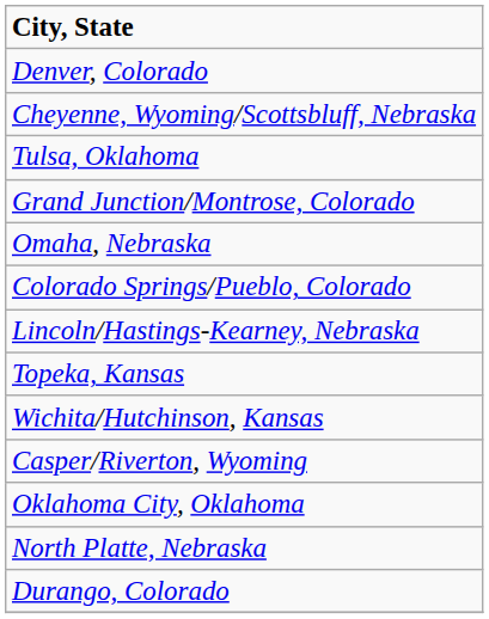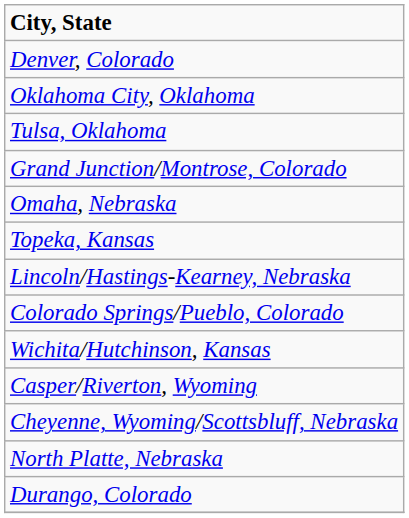row 3 | column 1: Cheyenne, Wyoming/Scottsbluff, Nebraska -> Oklahoma City, Oklahoma
row 7 | column 1: Colorado Springs/Pueblo, Colorado -> Topeka, Kansas
row 9 | column 1: Topeka, Kansas -> Colorado Springs/Pueblo, Colorado
row 12 | column 1: Oklahoma City, Oklahoma -> Cheyenne, Wyoming/Scottsbluff, Nebraska
